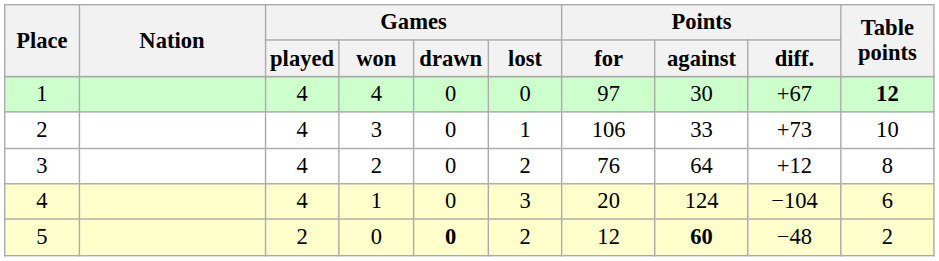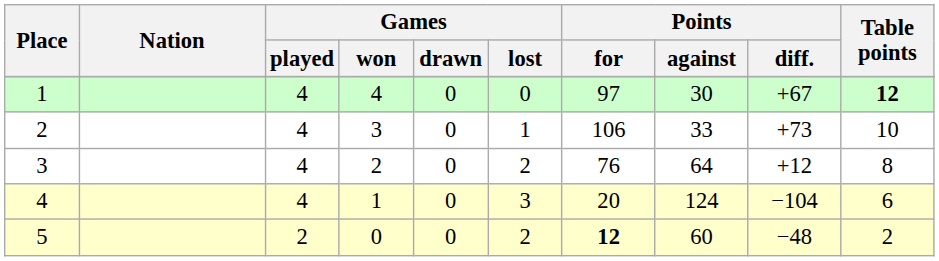5 | Games / drawn: bold -> normal
5 | Points / for: normal -> bold
5 | Points / against: bold -> normal
